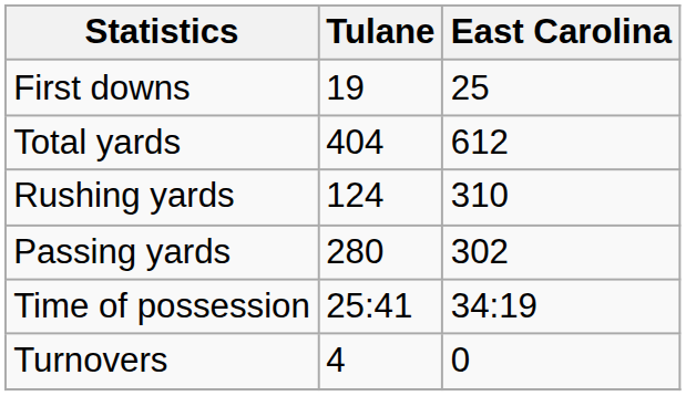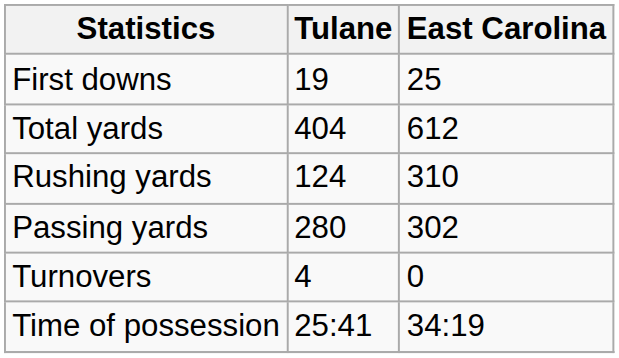rows swapped: Turnovers <-> Time of possession
